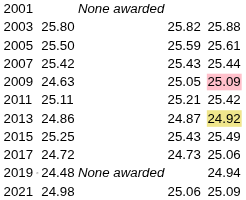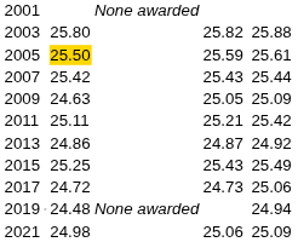2005 | column 2: no background -> gold background
2009 | column 5: pink background -> no background
2013 | column 5: khaki background -> no background
